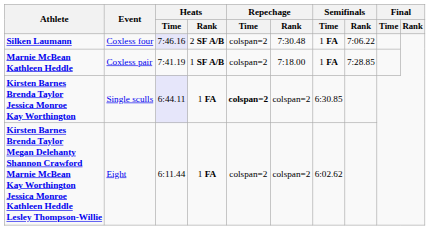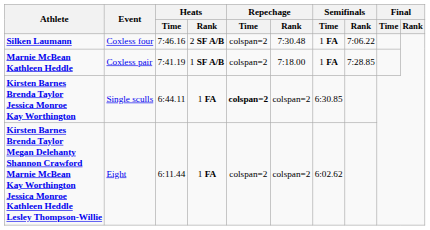Silken Laumann | Heats / Time: lavender background -> no background
Kirsten Barnes Brenda Taylor Jessica Monroe Kay Worthington | Heats / Time: lavender background -> no background
